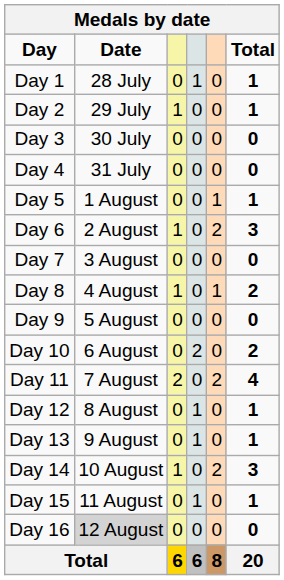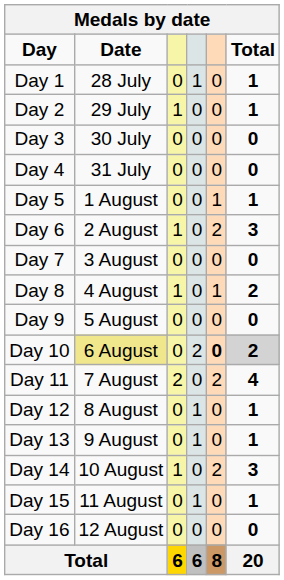Day 10 | Date: no background -> khaki background
Day 10 | column 5: normal -> bold
Day 10 | Total: no background -> lightgrey background
Day 16 | Date: lightgrey background -> no background
